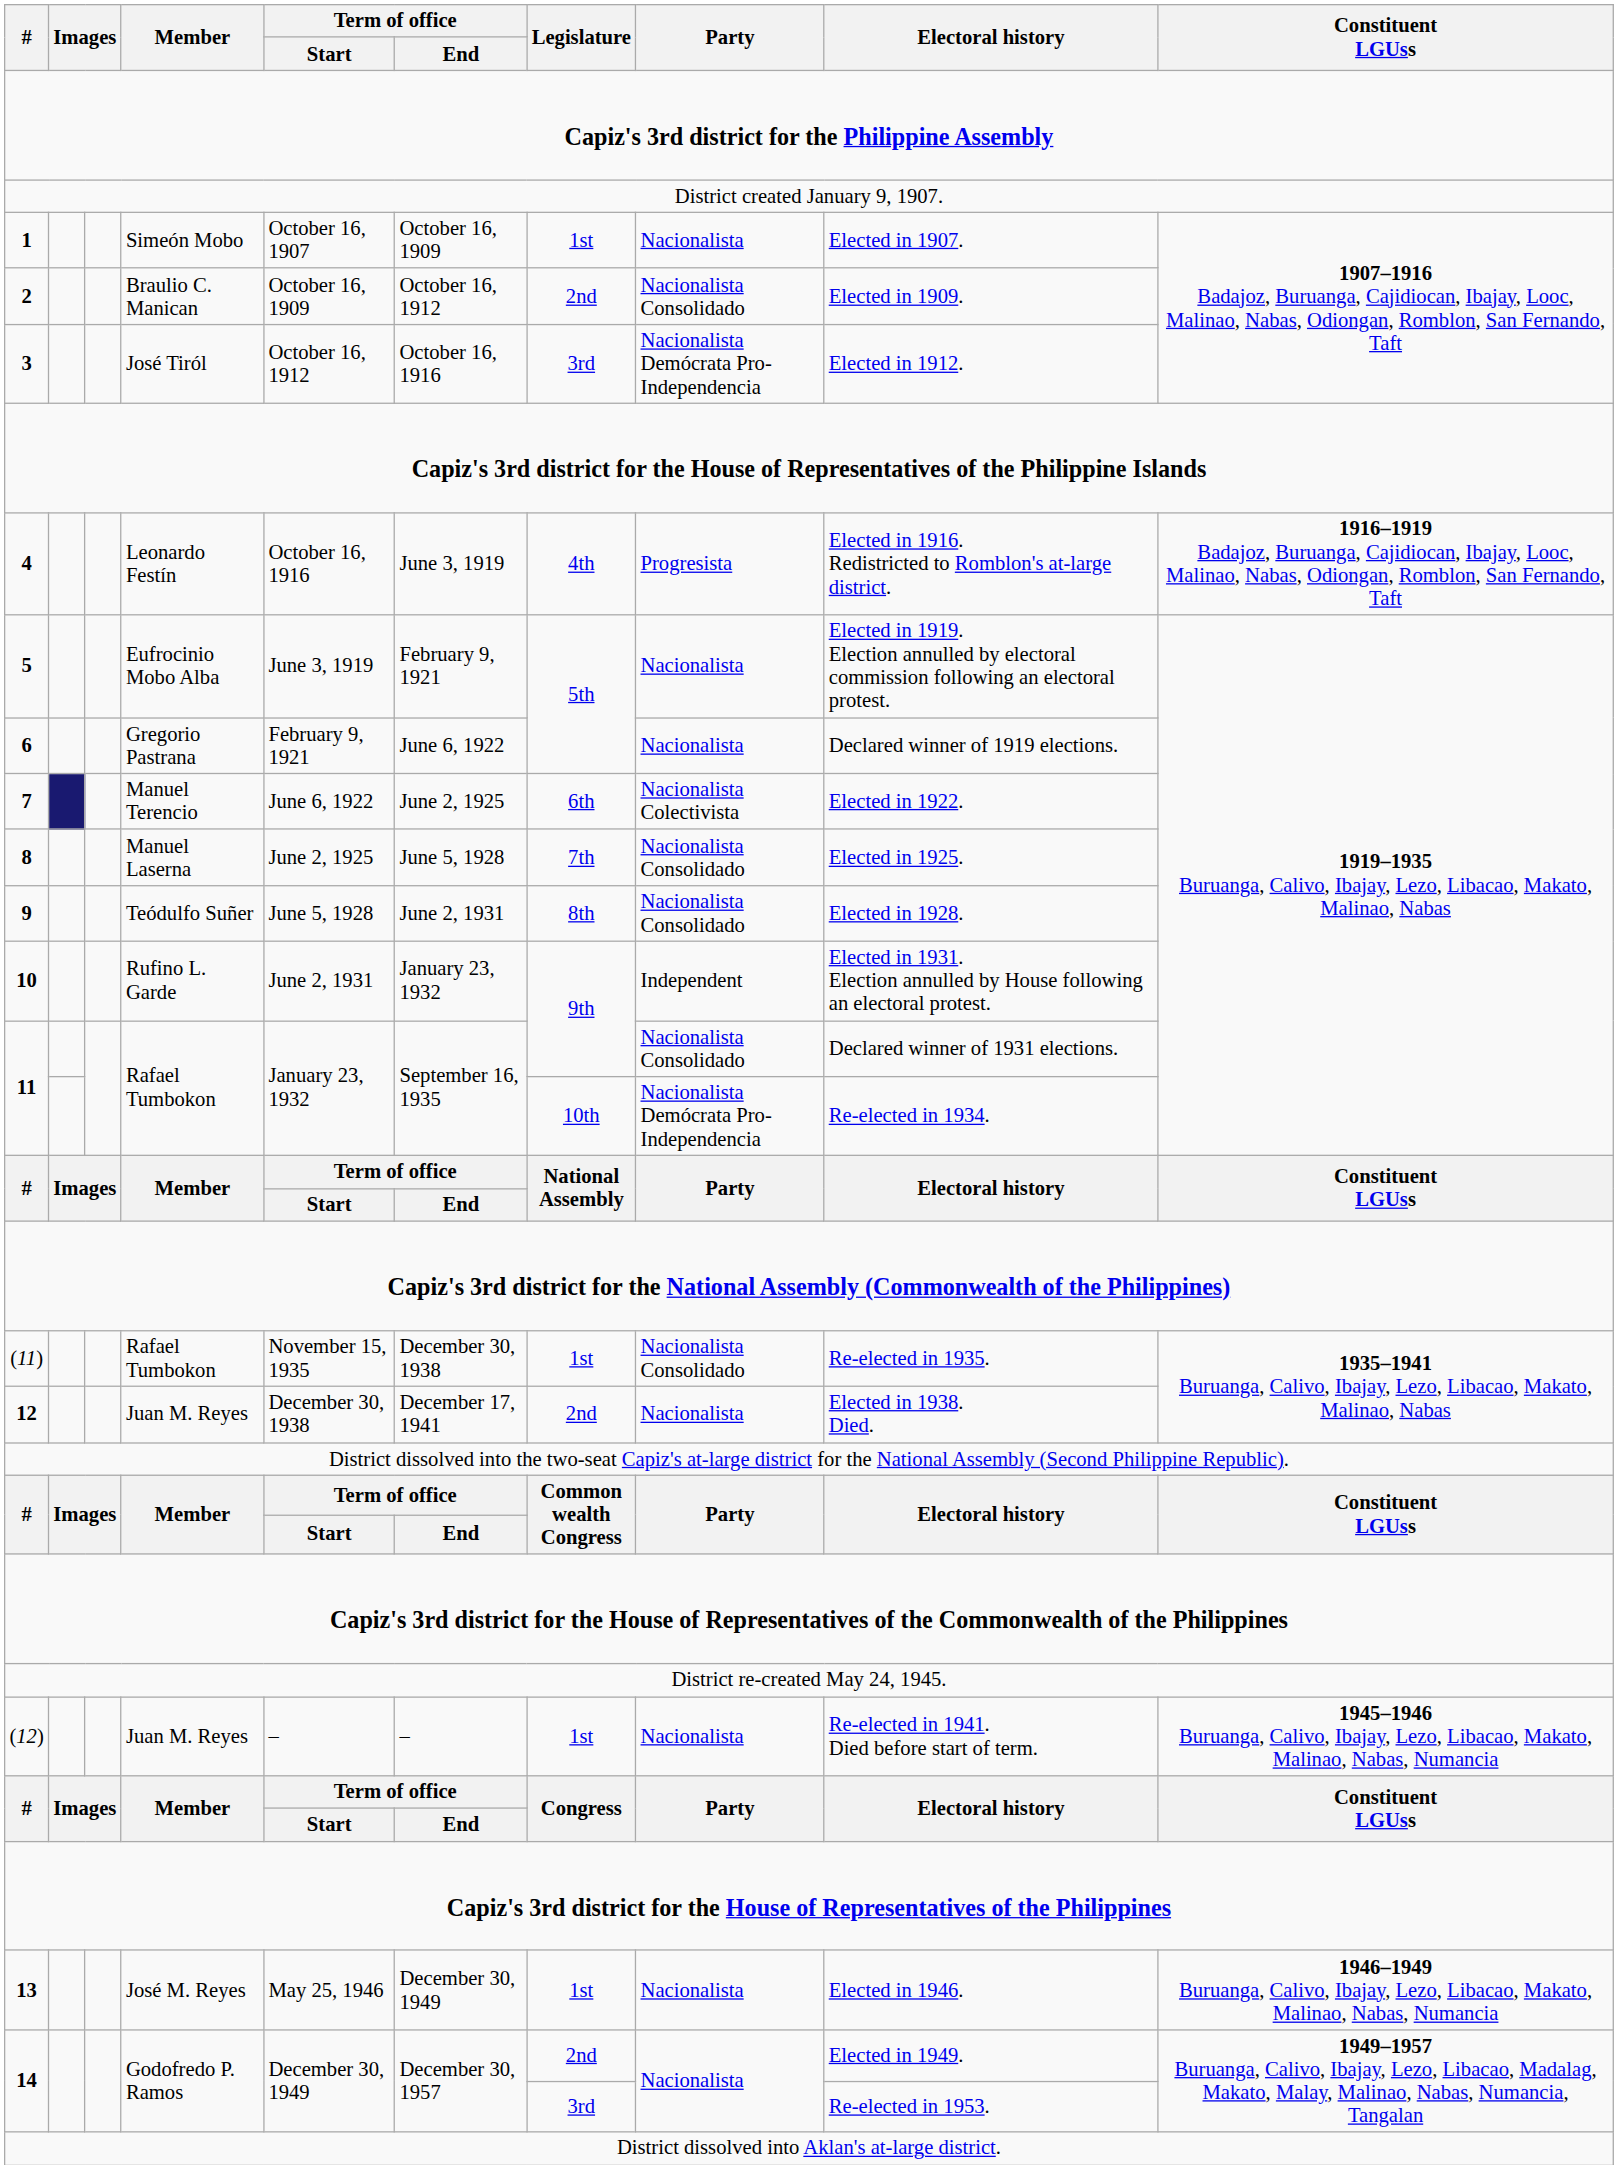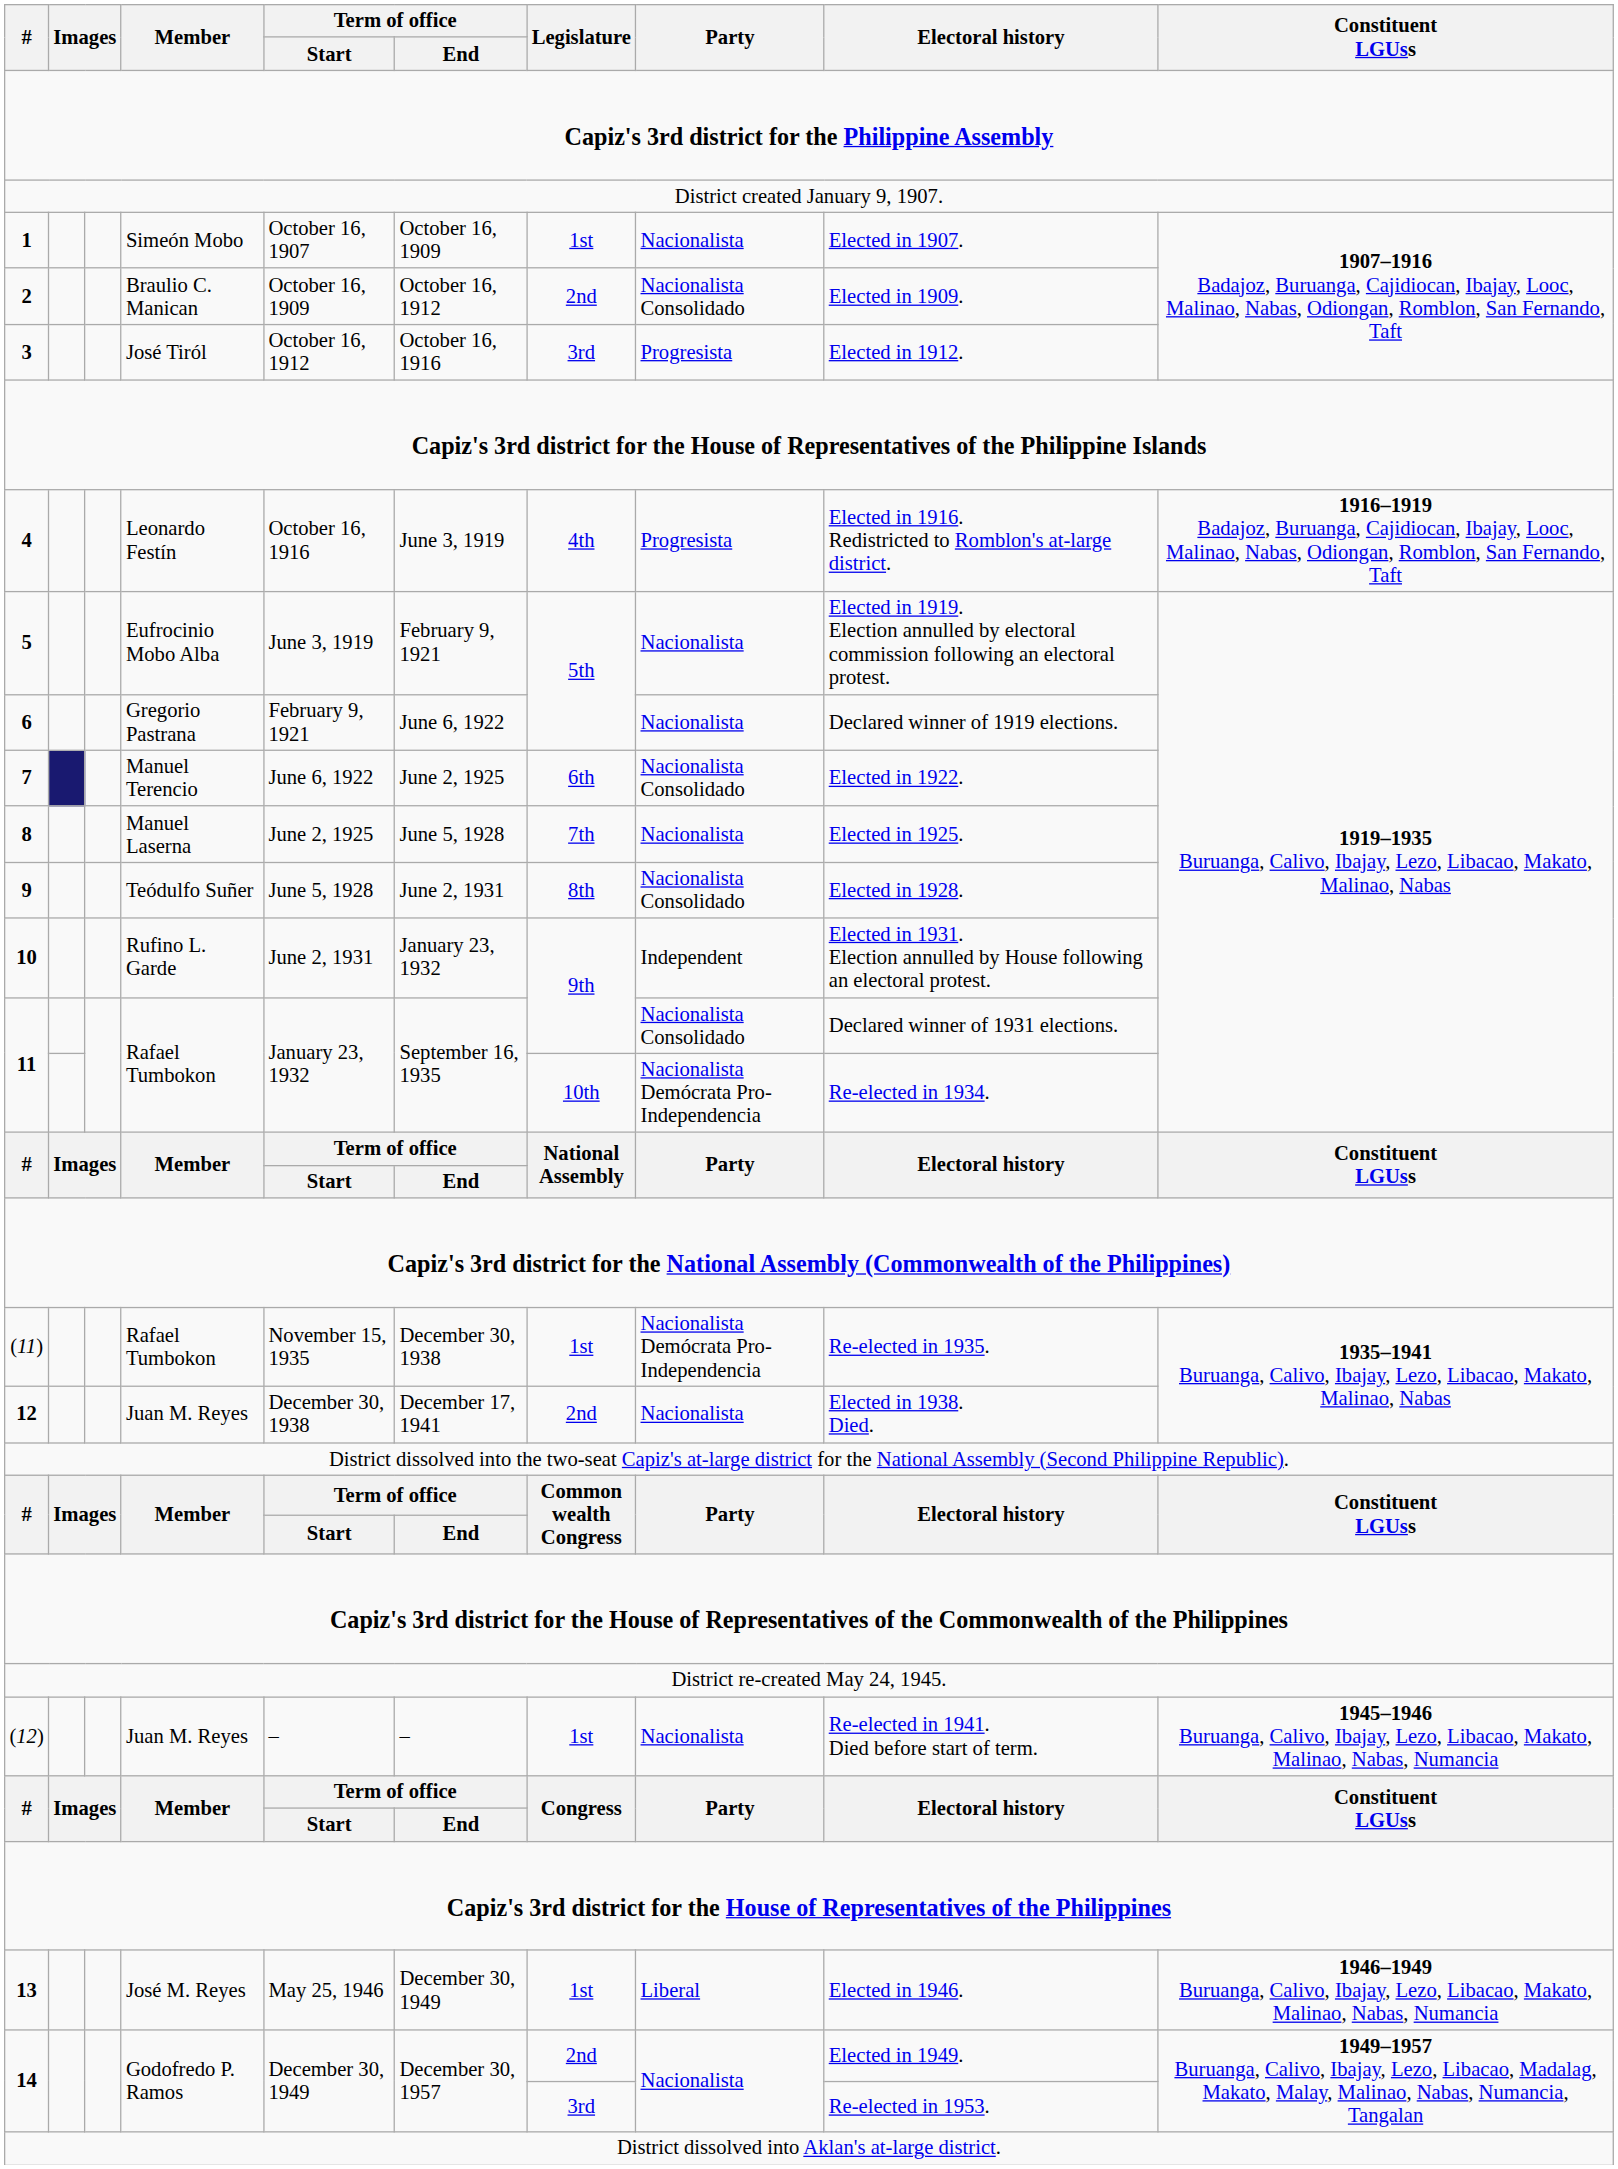3 | Party: Nacionalista Demócrata Pro-Independencia -> Progresista
7 | Party: Nacionalista Colectivista -> Nacionalista Consolidado
8 | Party: Nacionalista Consolidado -> Nacionalista
(11) | Party: Nacionalista Consolidado -> Nacionalista Demócrata Pro-Independencia
13 | Party: Nacionalista -> Liberal
